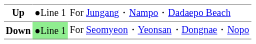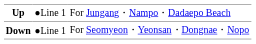Down | column 2: lightgreen background -> no background
